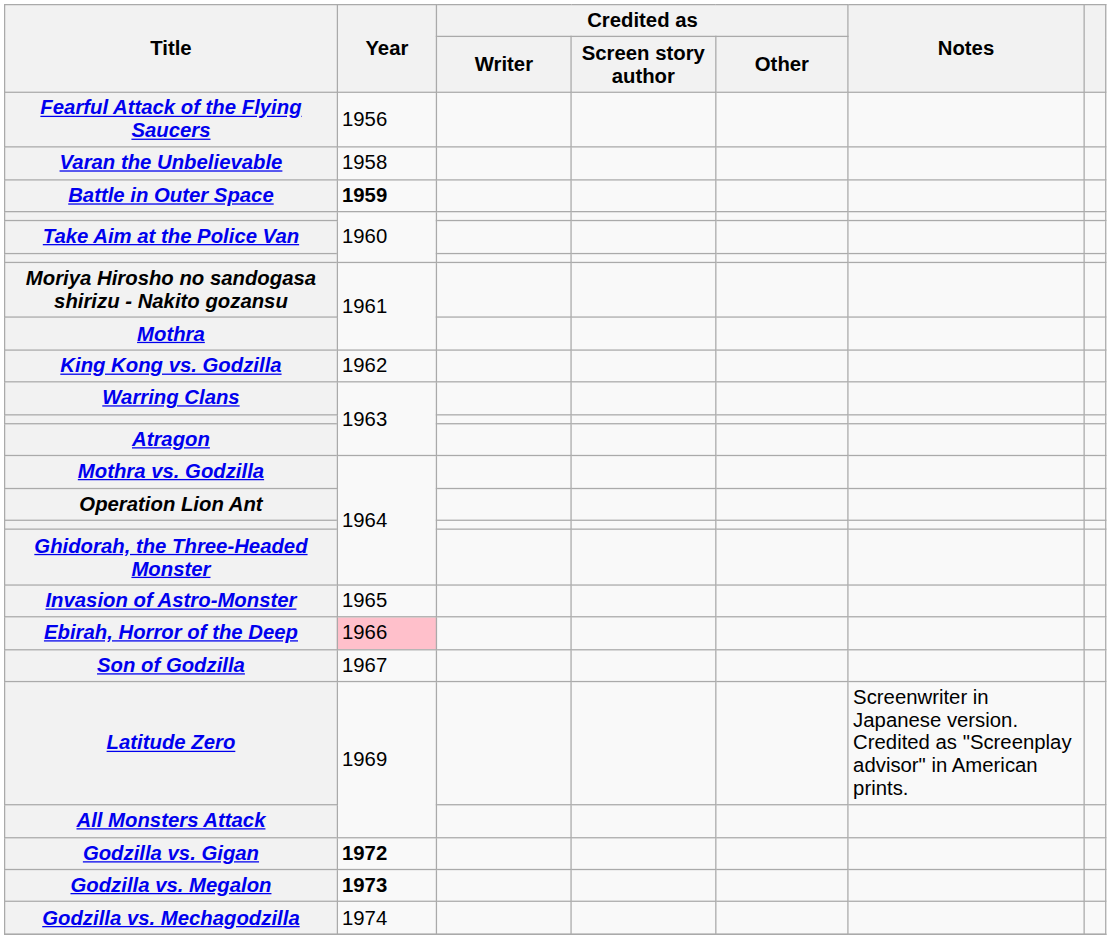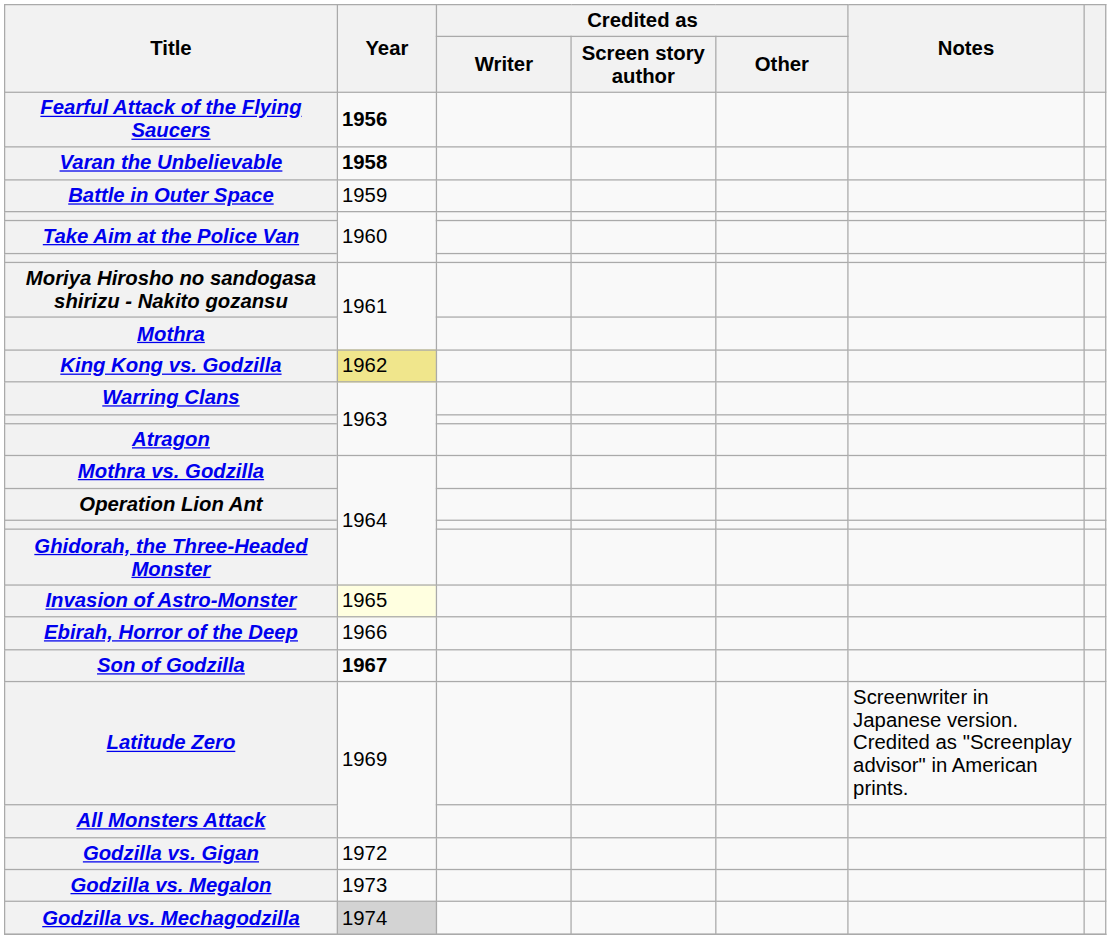Fearful Attack of the Flying Saucers | Year: normal -> bold
Varan the Unbelievable | Year: normal -> bold
Battle in Outer Space | Year: bold -> normal
King Kong vs. Godzilla | Year: no background -> khaki background
Invasion of Astro-Monster | Year: no background -> lightyellow background
Ebirah, Horror of the Deep | Year: pink background -> no background
Son of Godzilla | Year: normal -> bold
Godzilla vs. Gigan | Year: bold -> normal
Godzilla vs. Megalon | Year: bold -> normal
Godzilla vs. Mechagodzilla | Year: no background -> lightgrey background
